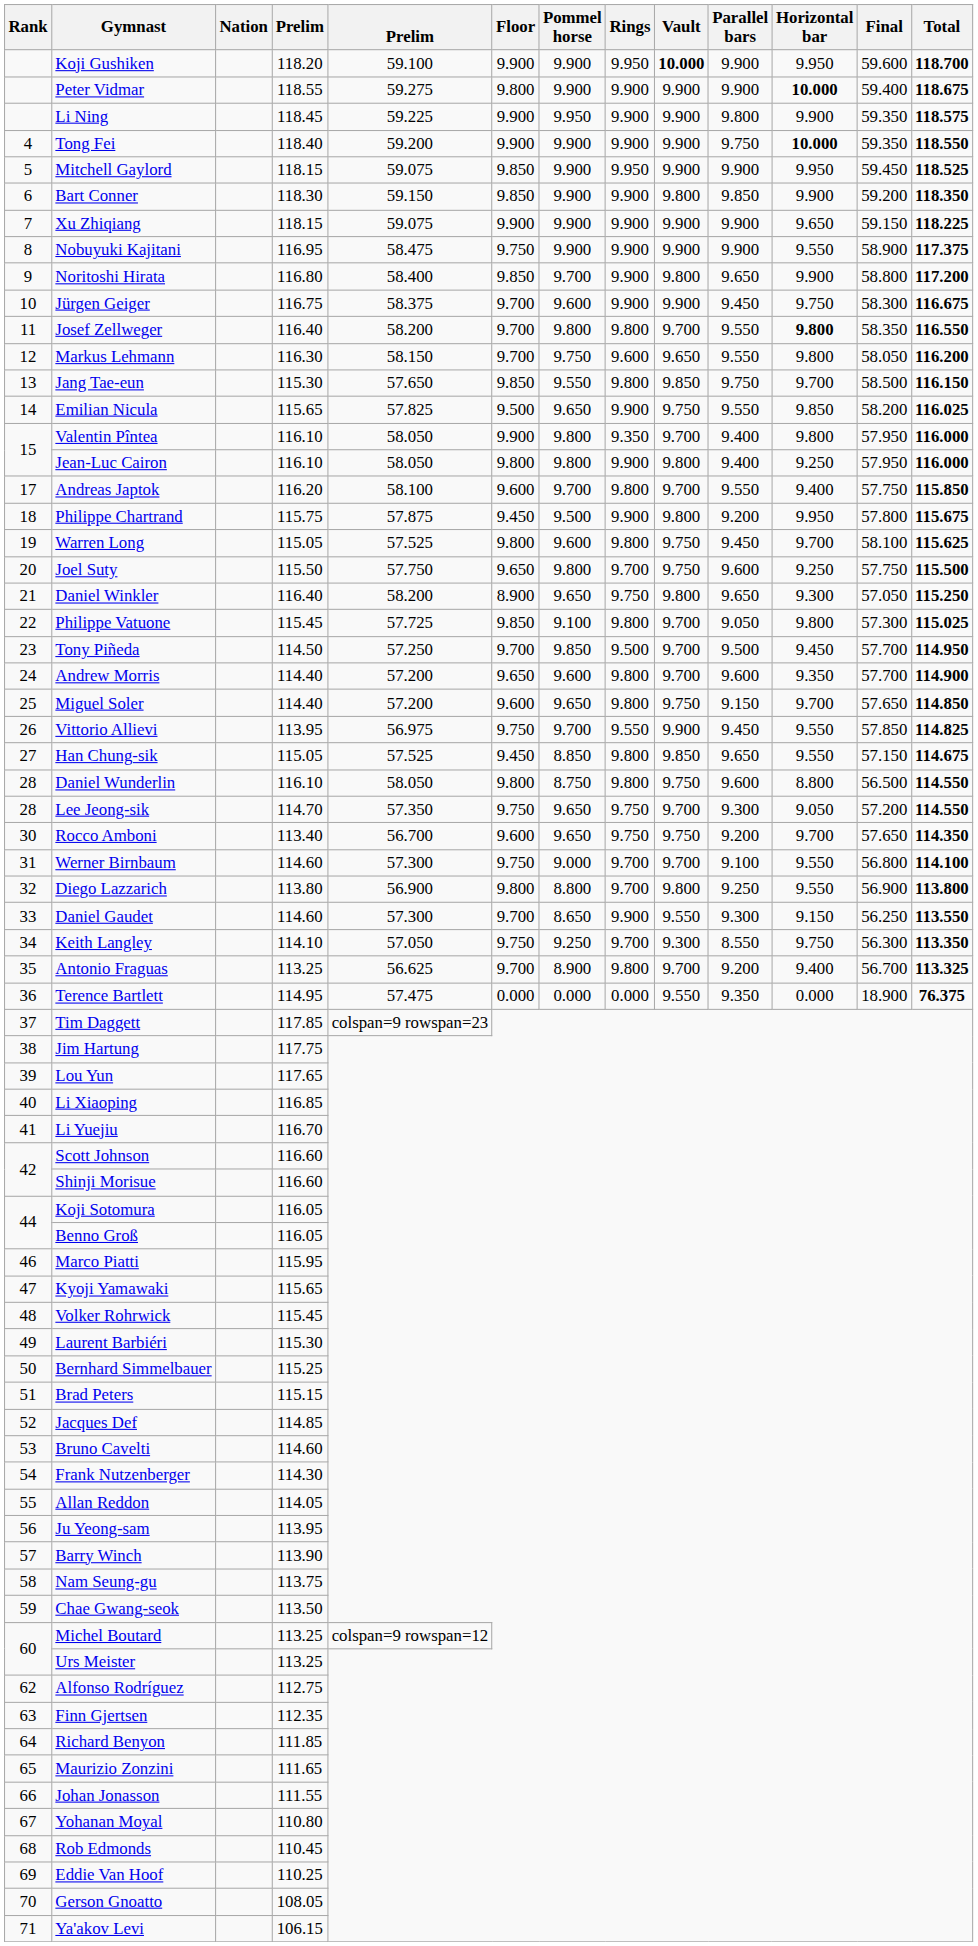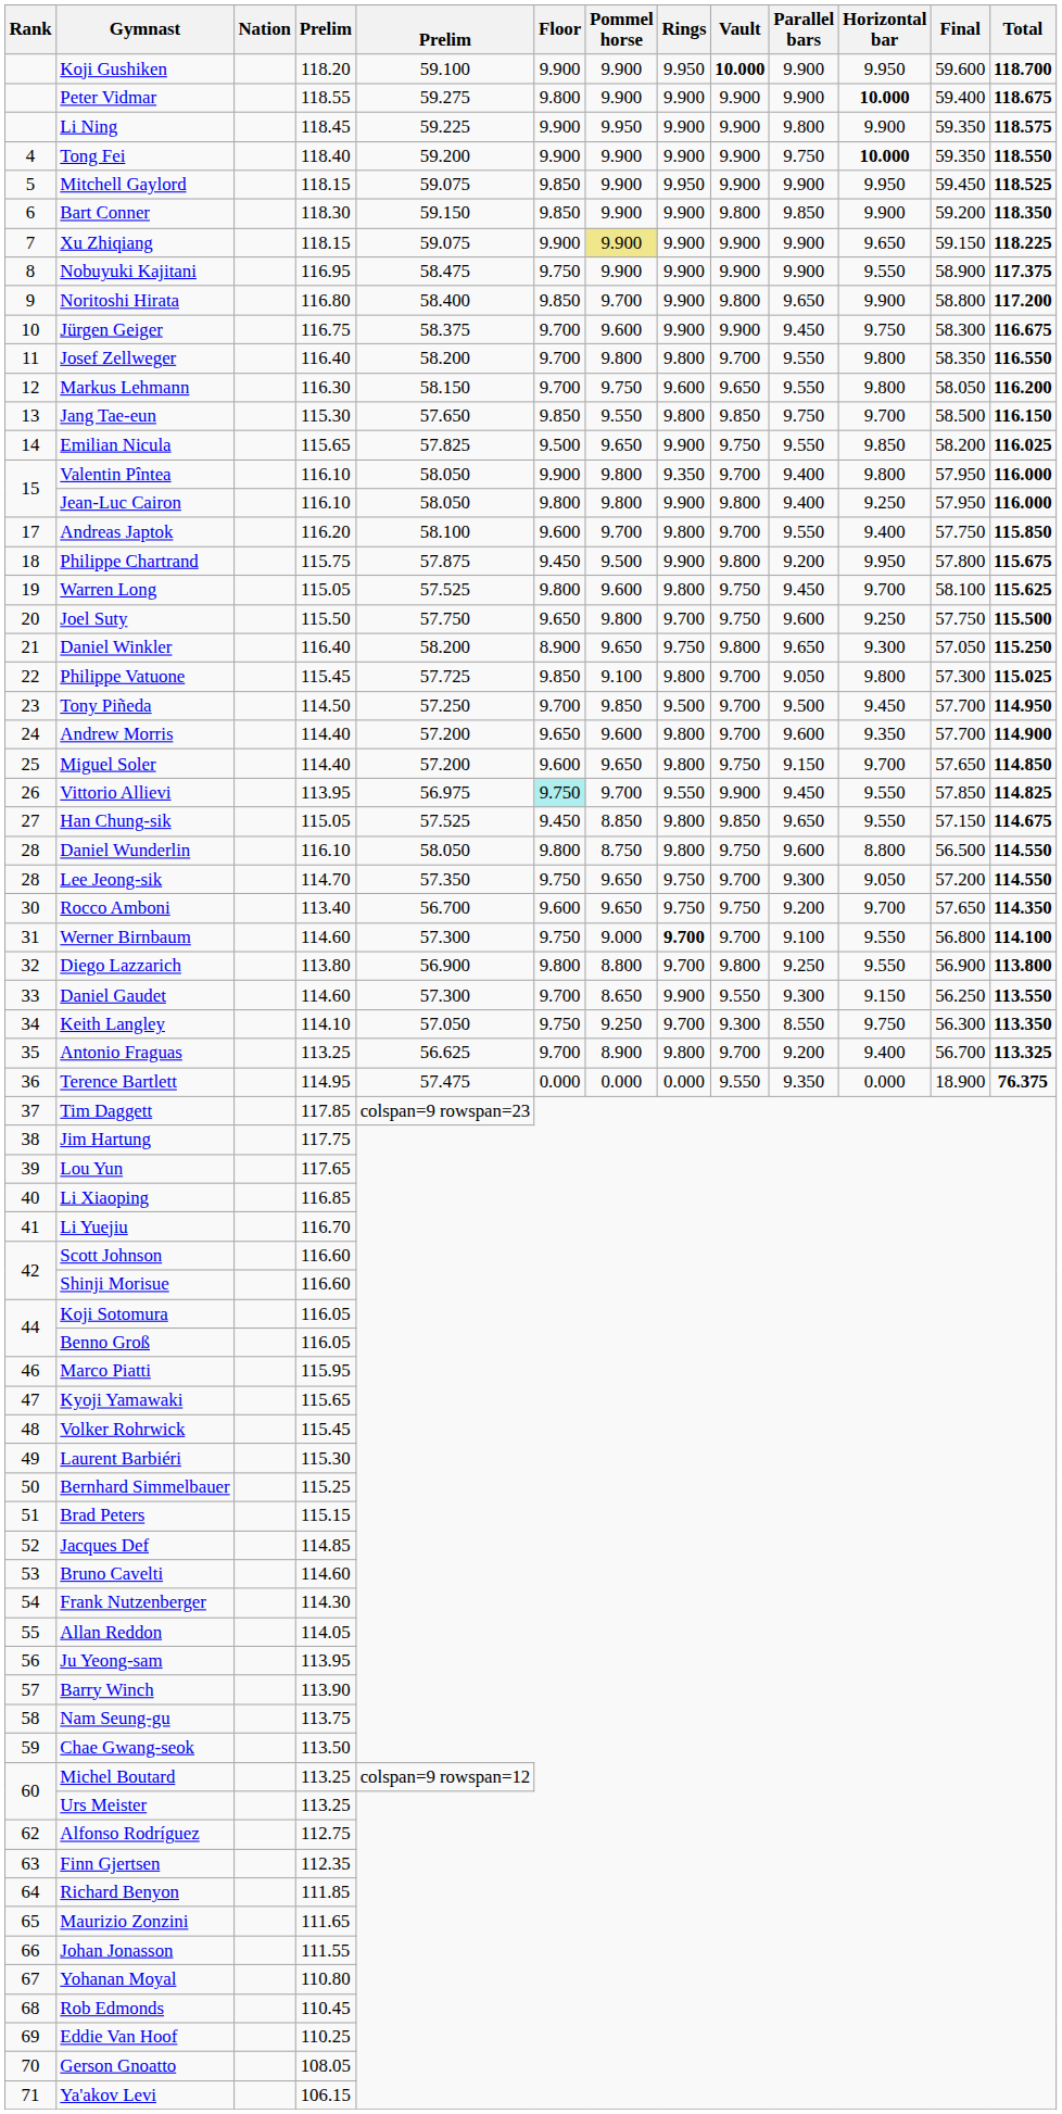Xu Zhiqiang | Pommel horse: no background -> khaki background
Josef Zellweger | Horizontal bar: bold -> normal
Vittorio Allievi | Floor: no background -> paleturquoise background
Werner Birnbaum | Rings: normal -> bold
